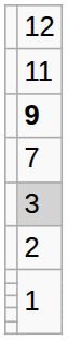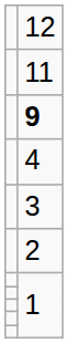row 4 | column 2: 7 -> 4
row 5 | column 2: lightgrey background -> no background
